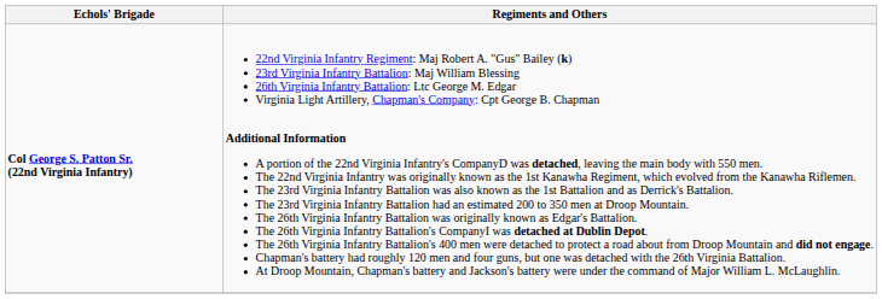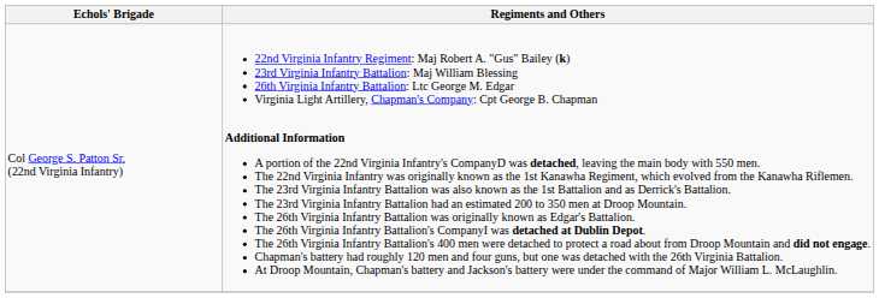Col George S. Patton Sr. (22nd Virginia Infantry) | Echols' Brigade: bold -> normal
